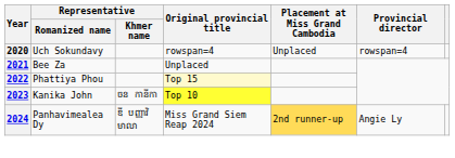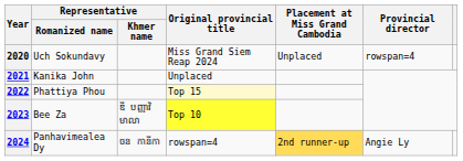2020 | Original provincial title: rowspan=4 -> Miss Grand Siem Reap 2024
2021 | Representative / Romanized name: Bee Za -> Kanika John
2023 | Representative / Romanized name: Kanika John -> Bee Za
2023 | Representative / Khmer name: ចន កានីកា -> ឌី បញ្ញាវិមាលា
2024 | Representative / Khmer name: ឌី បញ្ញាវិមាលា -> ចន កានីកា
2024 | Original provincial title: Miss Grand Siem Reap 2024 -> rowspan=4
